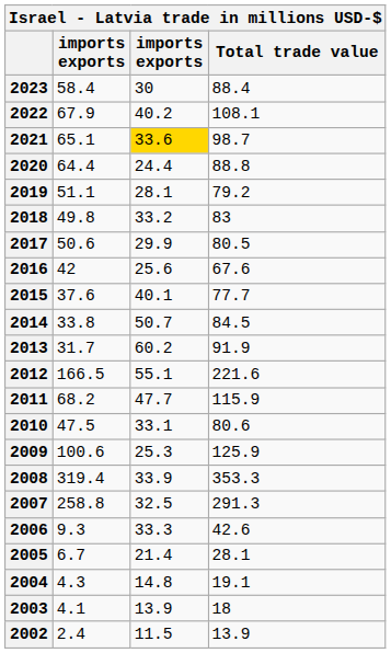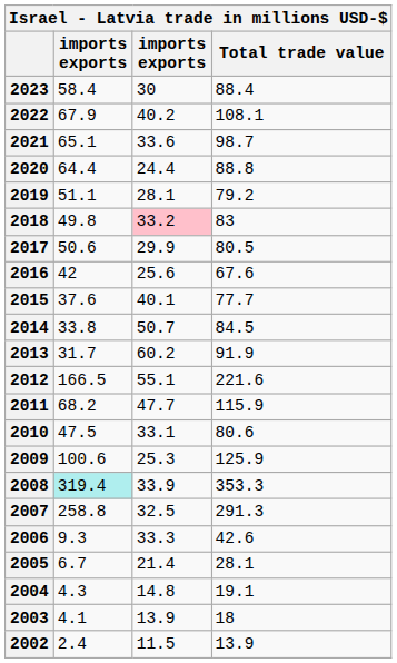2021 | column 3: gold background -> no background
2018 | column 3: no background -> pink background
2008 | column 2: no background -> paleturquoise background
